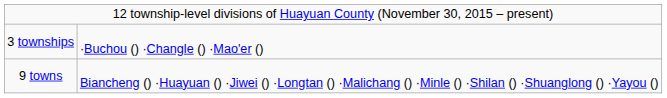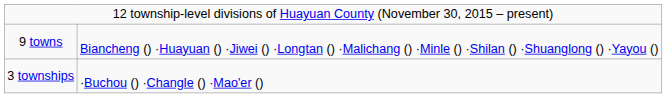rows swapped: 9 towns <-> 3 townships
